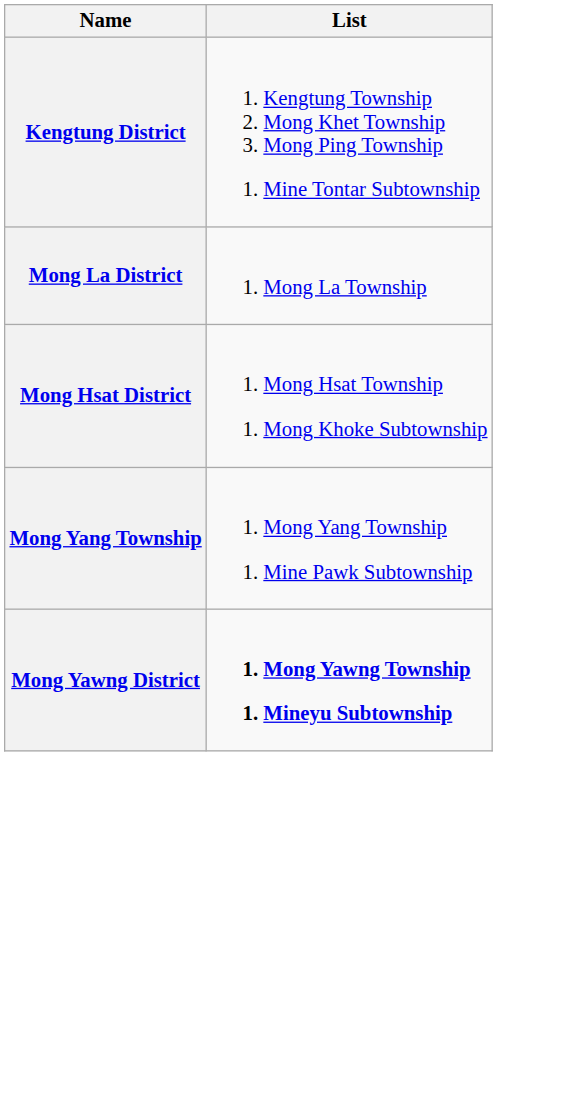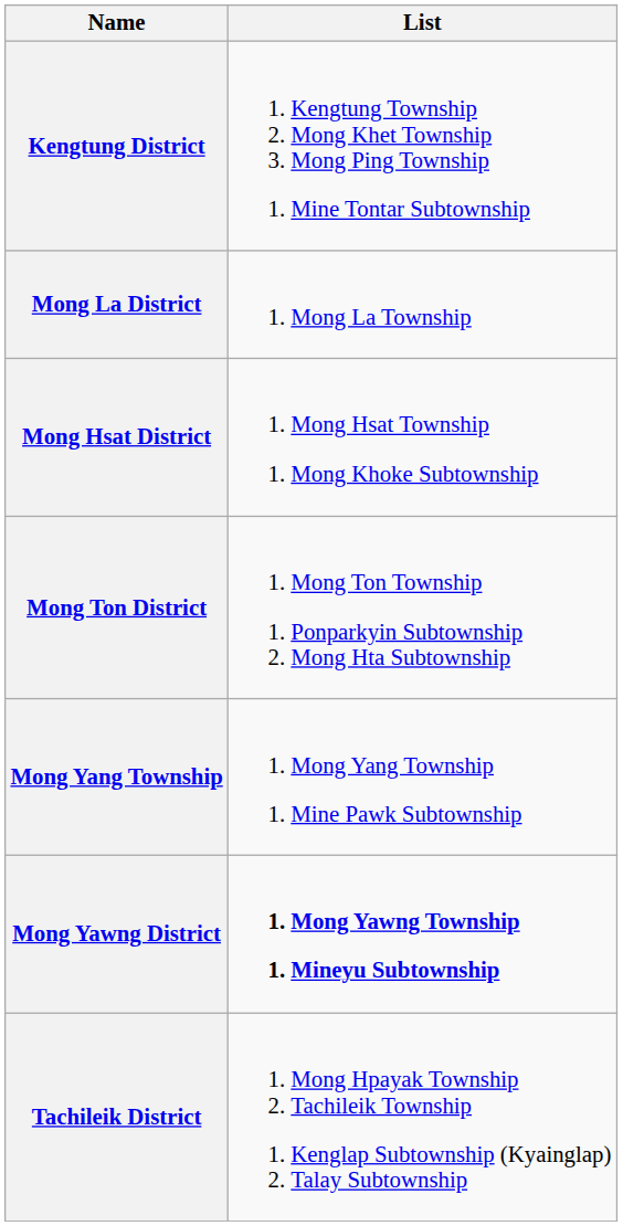+ row: Mong Ton District | Mong Ton Township Ponparkyin Subtownship Mong Hta Subtownship
+ row: Tachileik District | Mong Hpayak Township Tachileik Township Kenglap Subtownship (Kyainglap) Talay Subtownship
